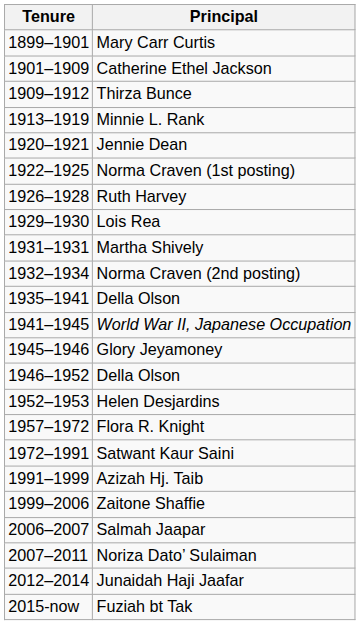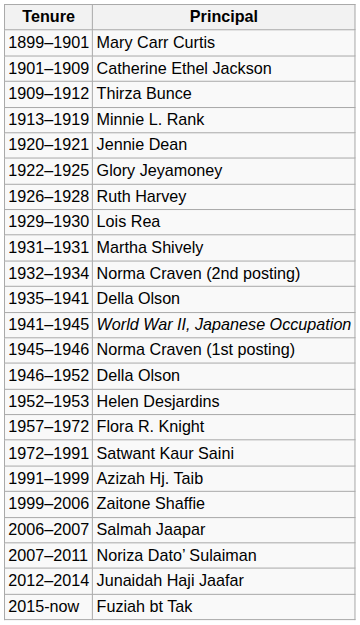row 7 | Principal: Norma Craven (1st posting) -> Glory Jeyamoney
row 14 | Principal: Glory Jeyamoney -> Norma Craven (1st posting)
